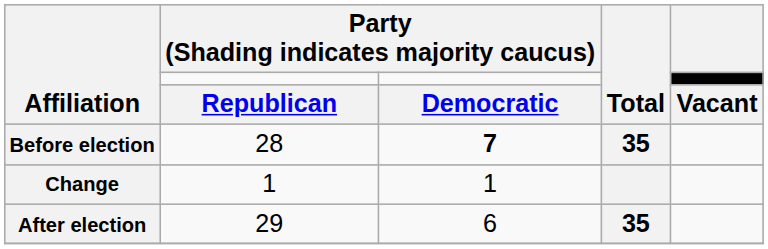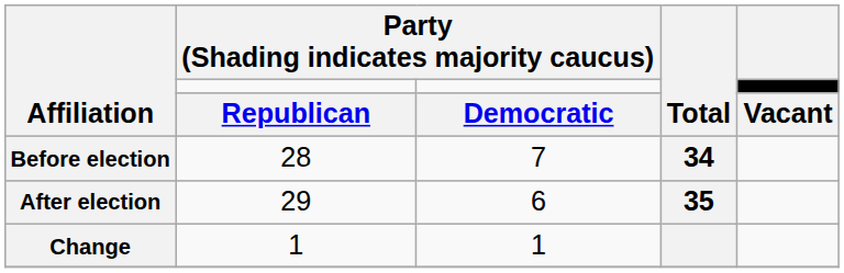Before election | column 3: bold -> normal
Before election | Total: 35 -> 34
rows swapped: After election <-> Change
